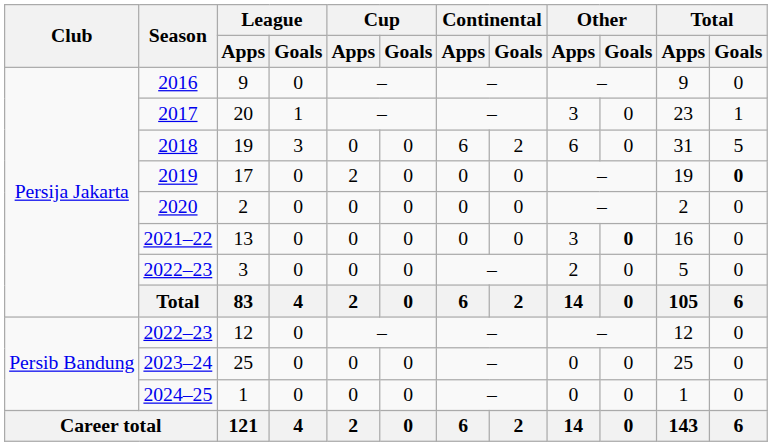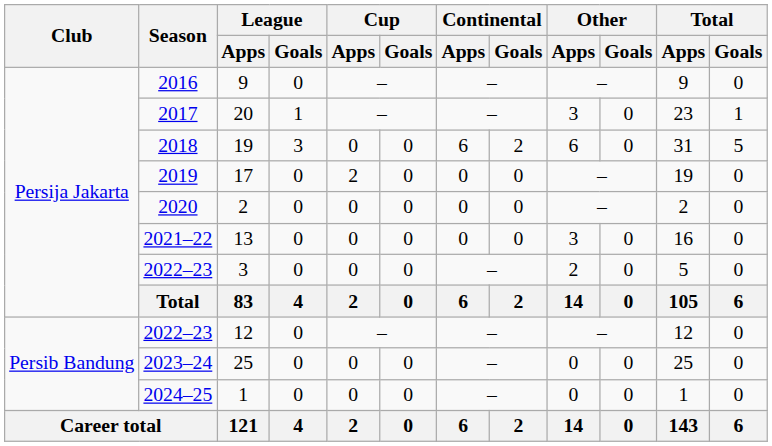17 | Total / Goals: bold -> normal
13 | Other / Goals: bold -> normal
